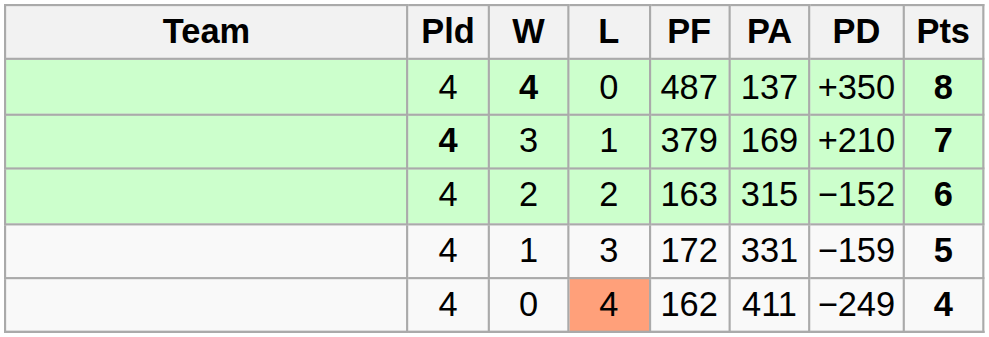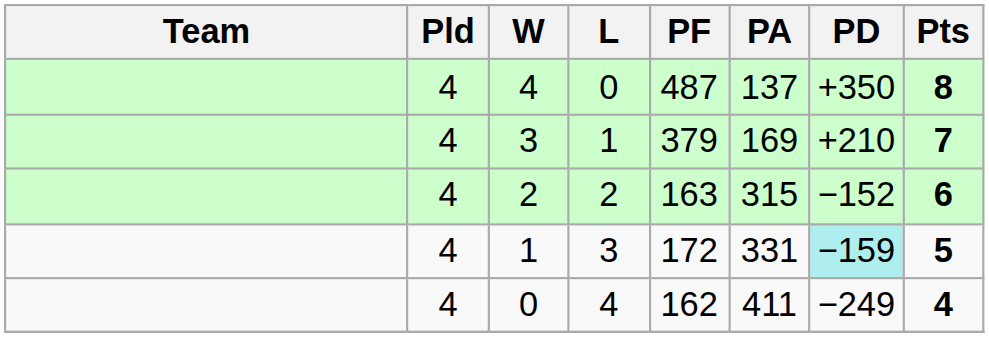row 2 | W: bold -> normal
row 3 | Pld: bold -> normal
row 5 | PD: no background -> paleturquoise background
row 6 | L: lightsalmon background -> no background
